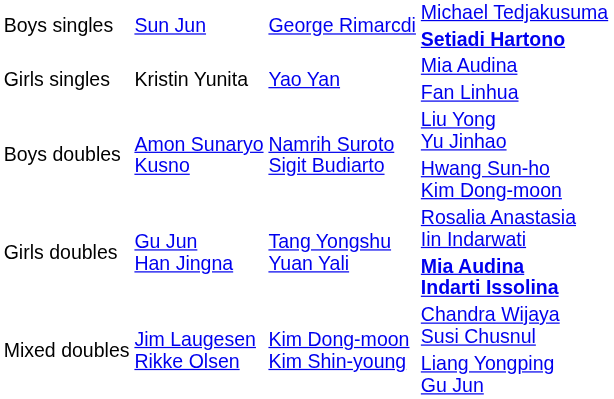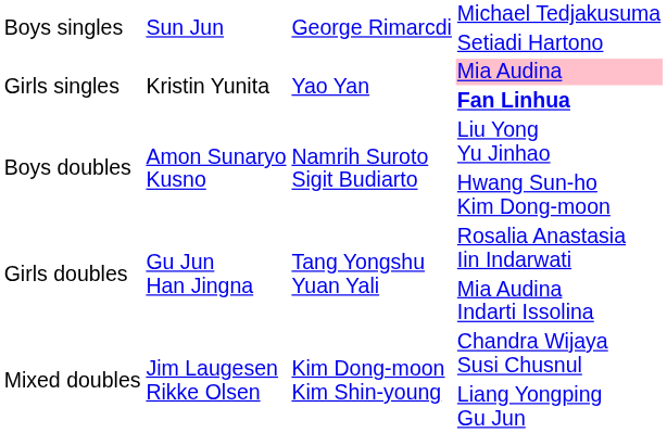Setiadi Hartono | column 4: bold -> normal
Mia Audina | column 4: no background -> pink background
Fan Linhua | column 4: normal -> bold
Mia Audina Indarti Issolina | column 4: bold -> normal
